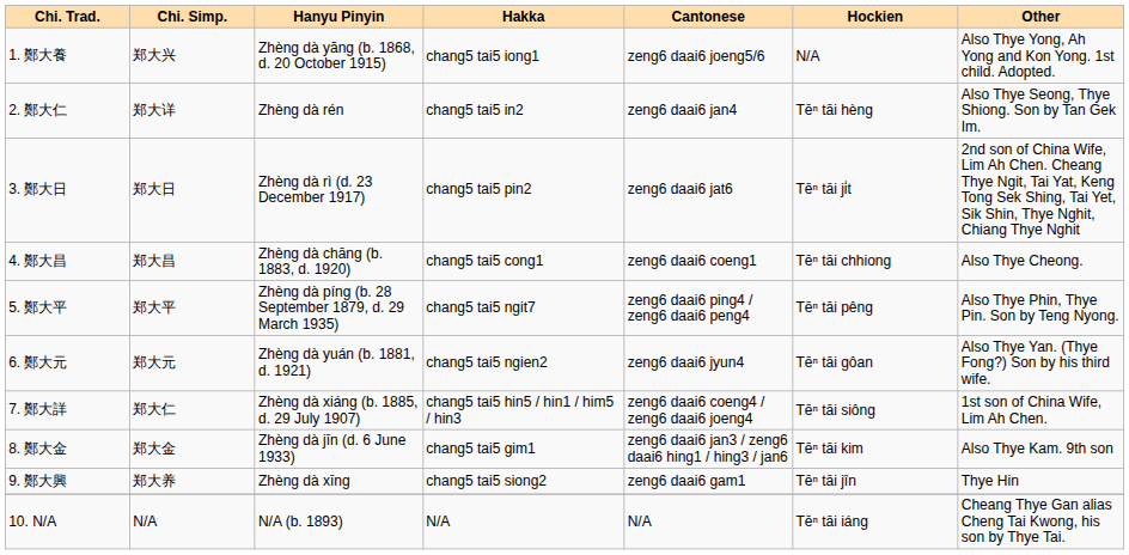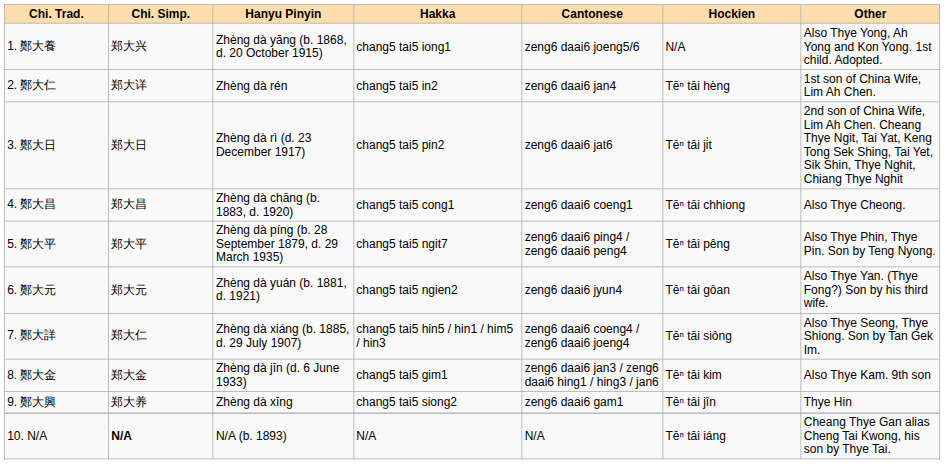2. 鄭大仁 | Other: Also Thye Seong, Thye Shiong. Son by Tan Gek Im. -> 1st son of China Wife, Lim Ah Chen.
7. 鄭大詳 | Other: 1st son of China Wife, Lim Ah Chen. -> Also Thye Seong, Thye Shiong. Son by Tan Gek Im.
10. N/A | Chi. Simp.: normal -> bold
